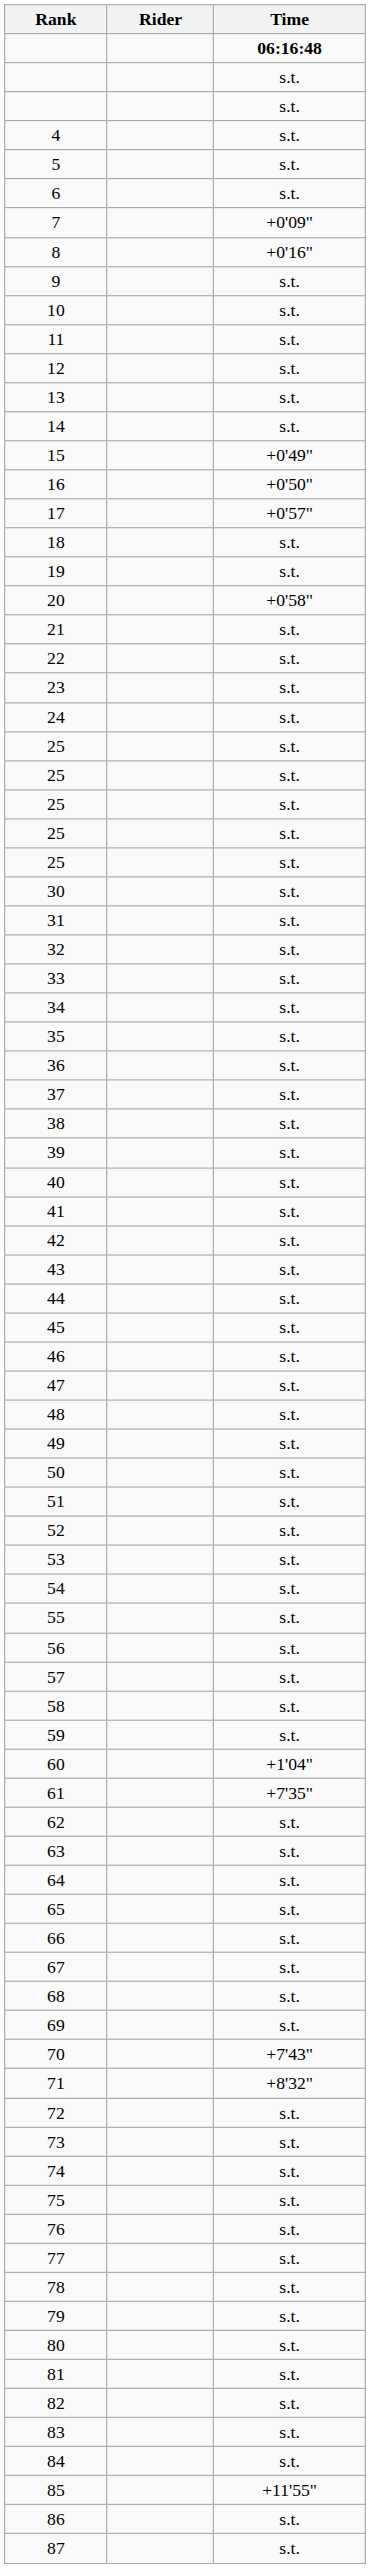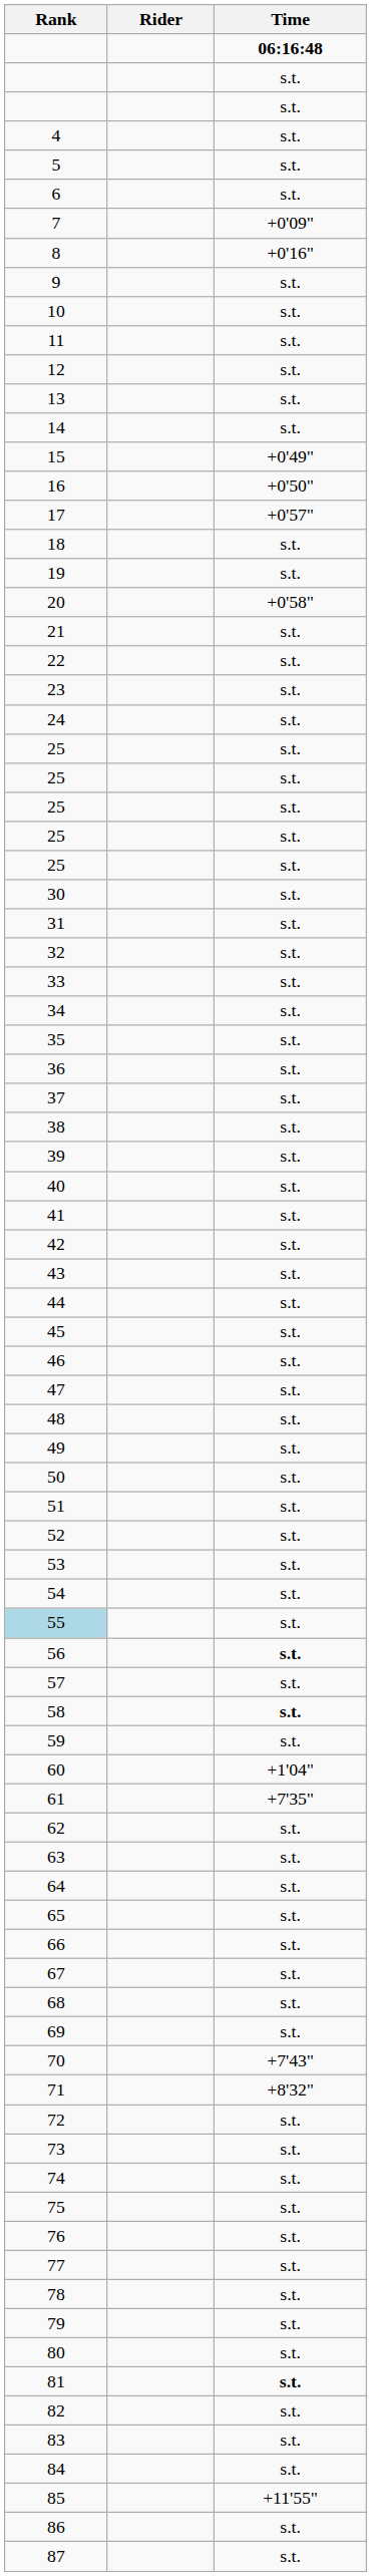55 | Rank: no background -> lightblue background
56 | Time: normal -> bold
58 | Time: normal -> bold
81 | Time: normal -> bold
